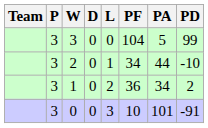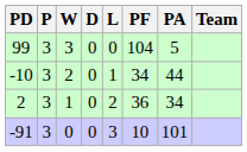columns swapped: Team <-> PD
